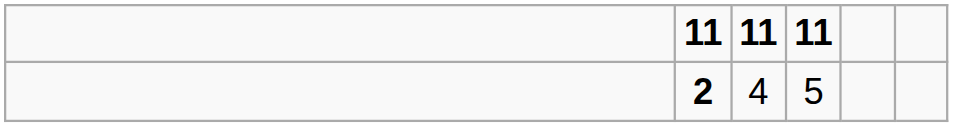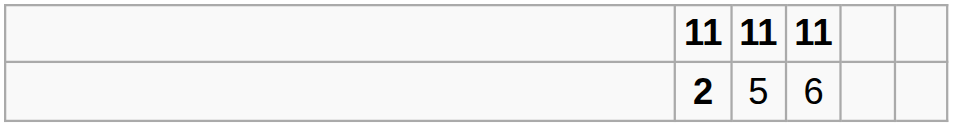row 2 | column 3: 4 -> 5
row 2 | column 4: 5 -> 6
